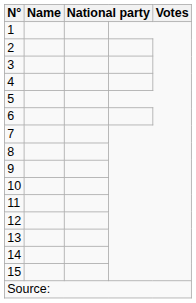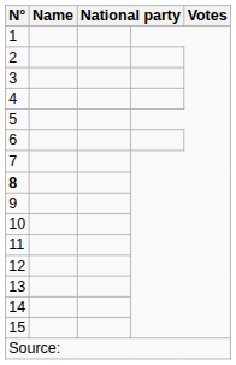8 | N°: normal -> bold
